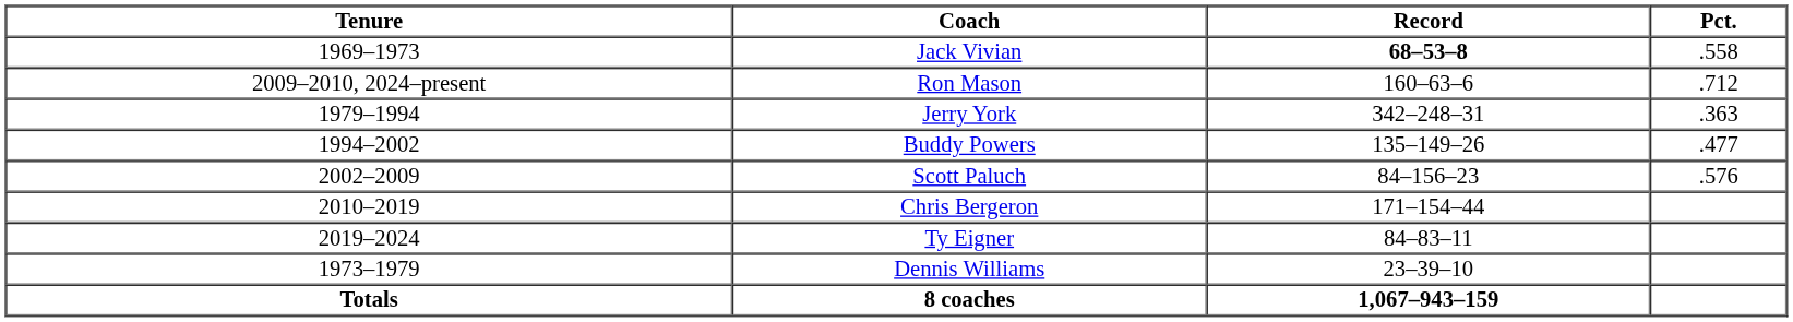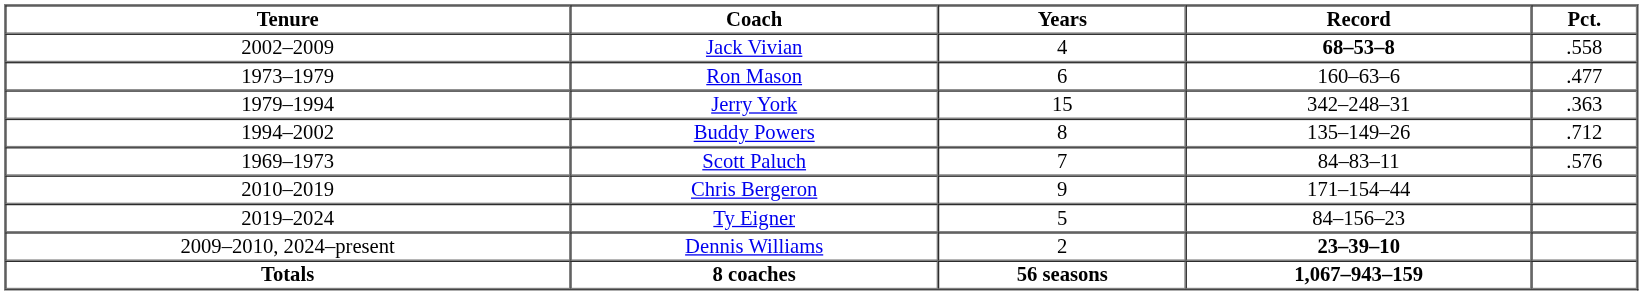+ column: Years | 4 | 6 | 15 | 8 | 7 | 9 | 5 | 2 | 56 seasons
Jack Vivian | Tenure: 1969–1973 -> 2002–2009
Ron Mason | Tenure: 2009–2010, 2024–present -> 1973–1979
Ron Mason | Pct.: .712 -> .477
Buddy Powers | Pct.: .477 -> .712
Scott Paluch | Tenure: 2002–2009 -> 1969–1973
Scott Paluch | Record: 84–156–23 -> 84–83–11
Ty Eigner | Record: 84–83–11 -> 84–156–23
Dennis Williams | Tenure: 1973–1979 -> 2009–2010, 2024–present
Dennis Williams | Record: normal -> bold
